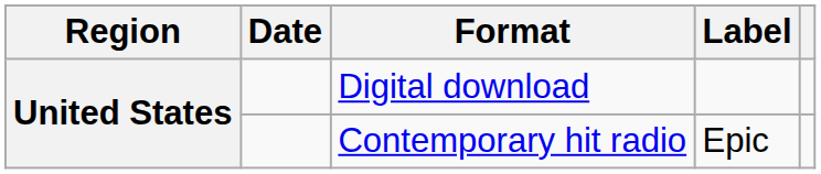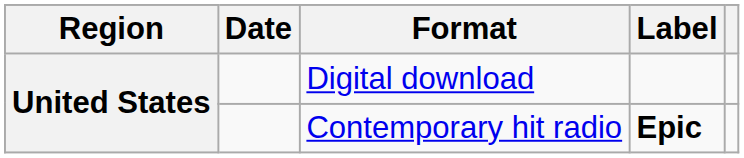Contemporary hit radio | Label: normal -> bold
